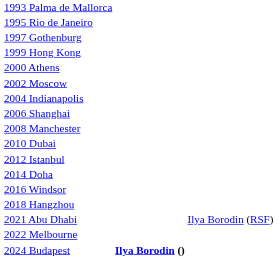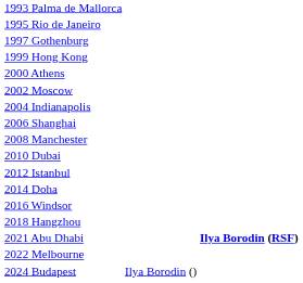2021 Abu Dhabi | column 3: normal -> bold
2024 Budapest | column 2: bold -> normal
